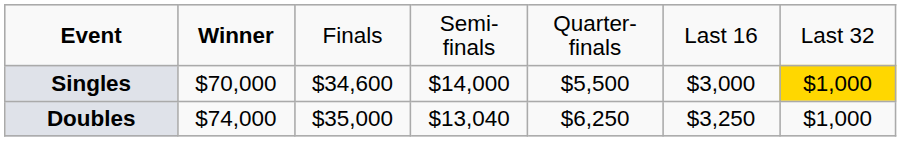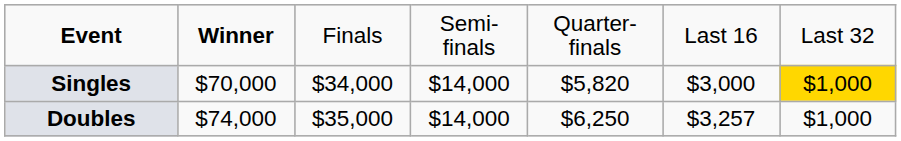Singles | column 3: $34,600 -> $34,000
Singles | column 5: $5,500 -> $5,820
Doubles | column 4: $13,040 -> $14,000
Doubles | column 6: $3,250 -> $3,257
